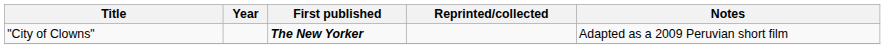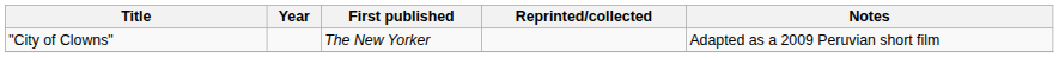"City of Clowns" | First published: bold -> normal
